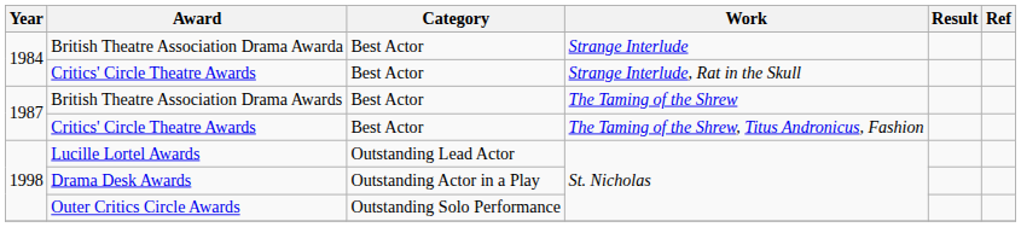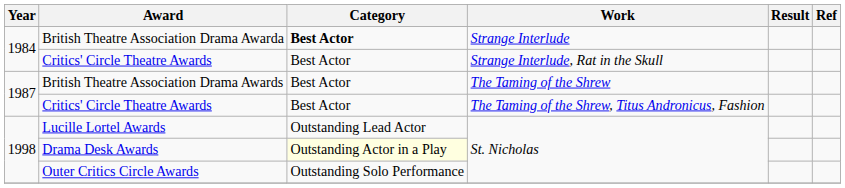British Theatre Association Drama Awarda | Category: normal -> bold
Drama Desk Awards | Category: no background -> lightyellow background
